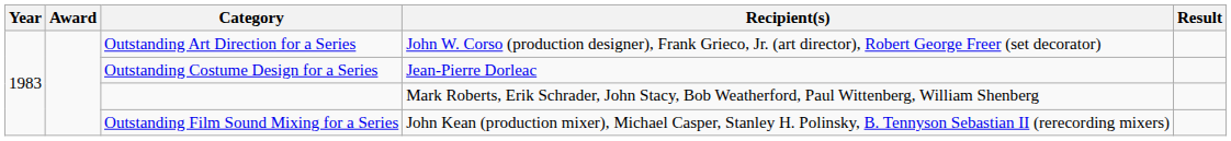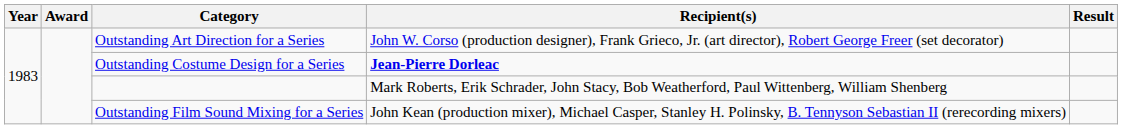Outstanding Costume Design for a Series | Recipient(s): normal -> bold
